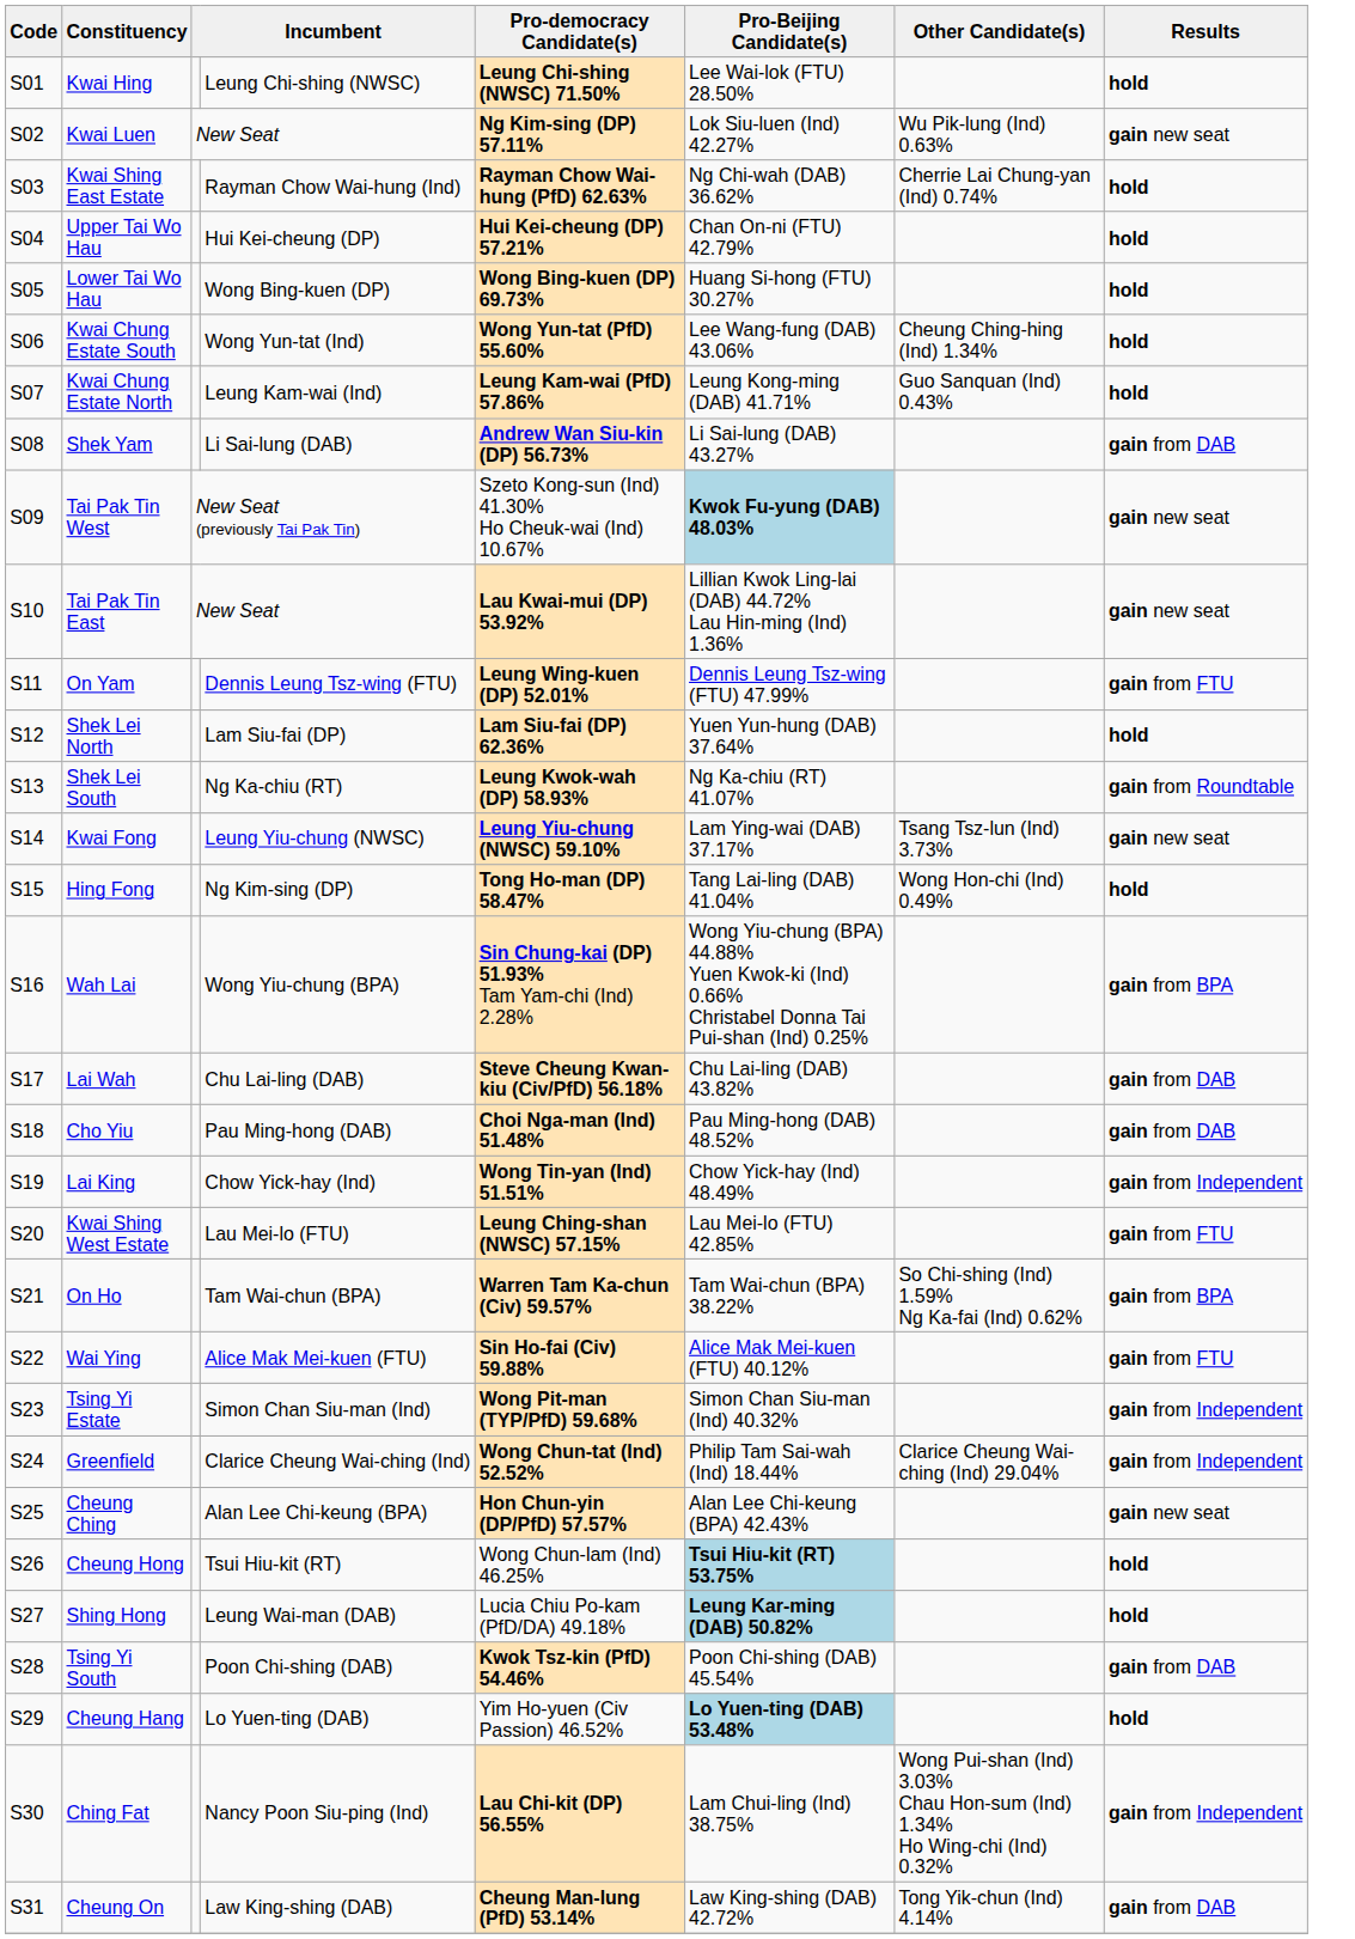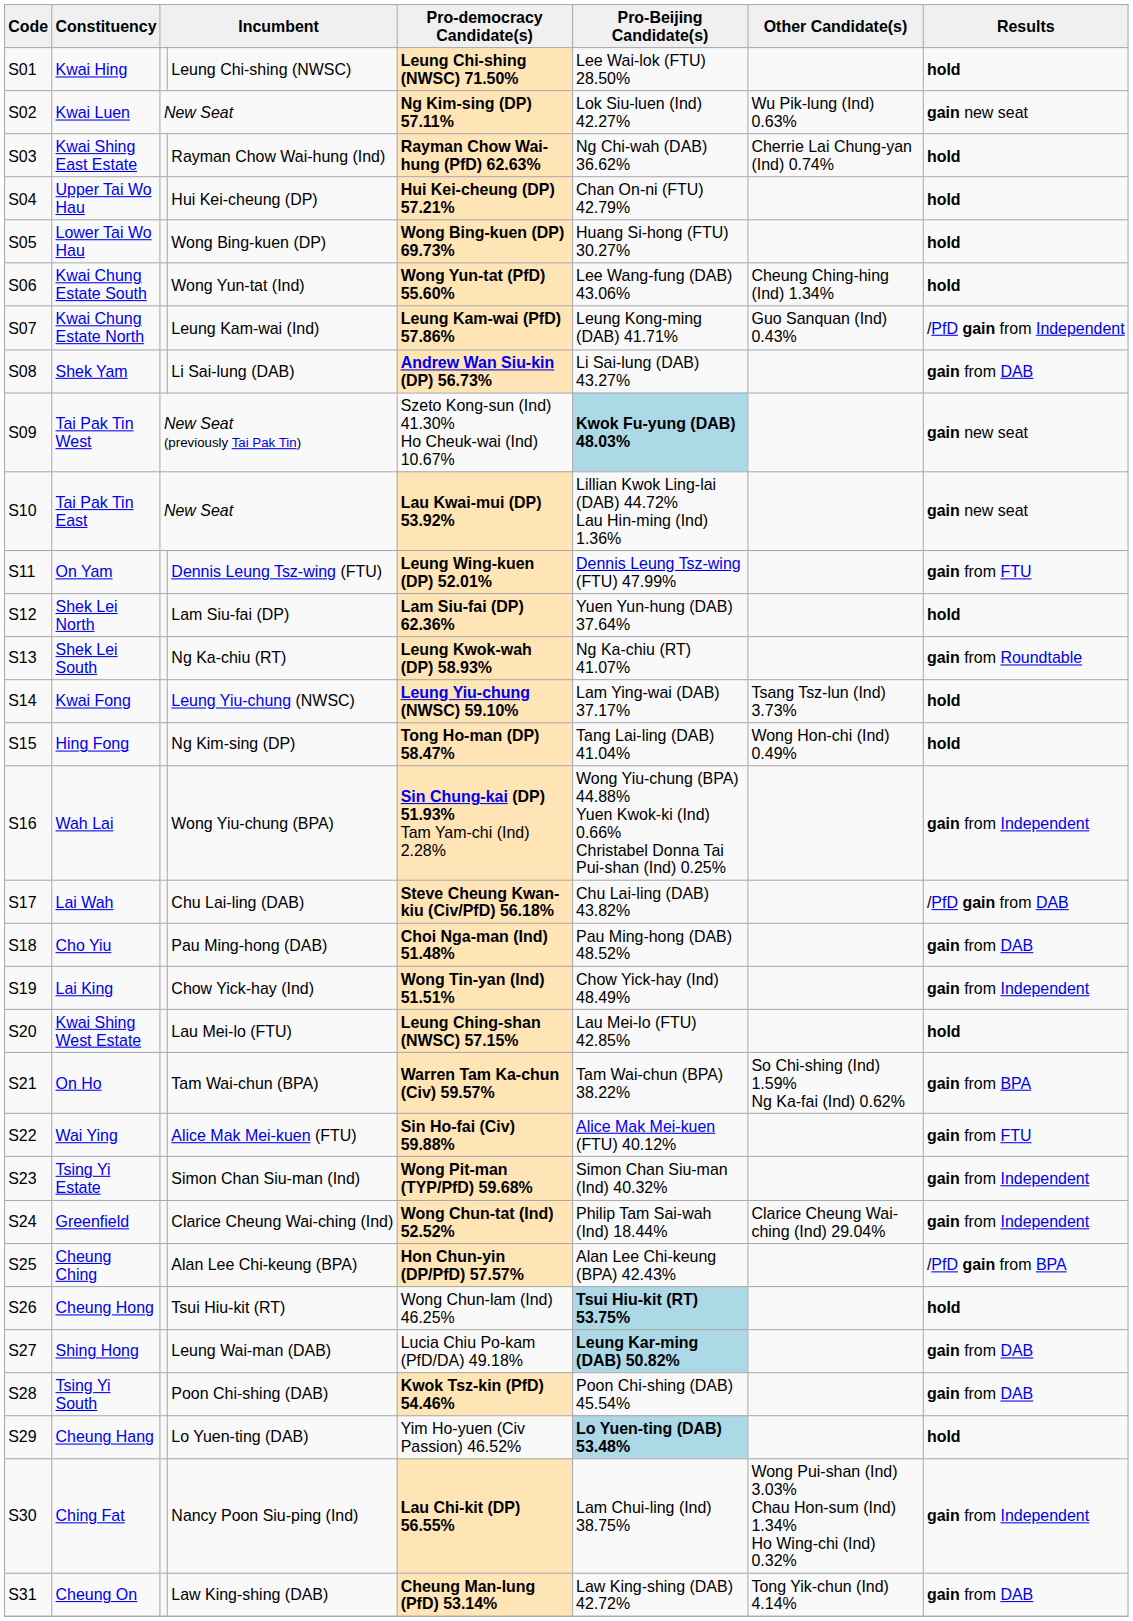Kwai Chung Estate North | column 8: hold -> /PfD gain from Independent
Kwai Fong | column 8: gain new seat -> hold
Wah Lai | column 8: gain from BPA -> gain from Independent
Lai Wah | column 8: gain from DAB -> /PfD gain from DAB
Kwai Shing West Estate | column 8: gain from FTU -> hold
Cheung Ching | column 8: gain new seat -> /PfD gain from BPA
Shing Hong | column 8: hold -> gain from DAB
